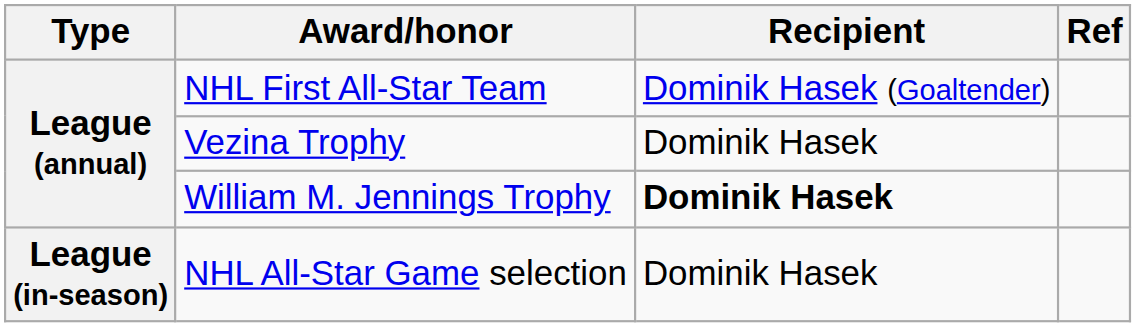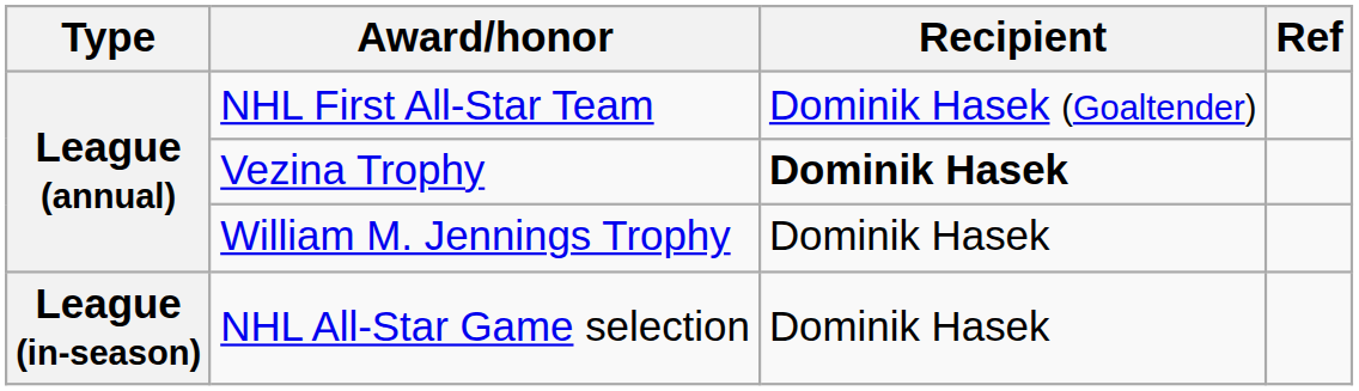Vezina Trophy | Recipient: normal -> bold
William M. Jennings Trophy | Recipient: bold -> normal
